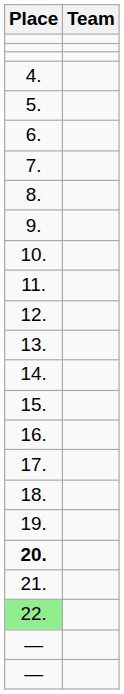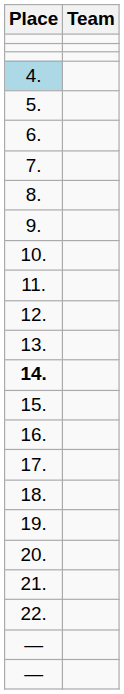row 5 | Place: no background -> lightblue background
row 15 | Place: normal -> bold
row 21 | Place: bold -> normal
row 23 | Place: lightgreen background -> no background
